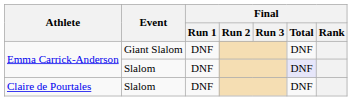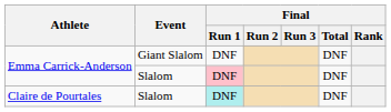Emma Carrick-Anderson / Slalom | Final / Run 1: no background -> pink background
Emma Carrick-Anderson / Slalom | Final / Total: lavender background -> no background
Claire de Pourtales | Final / Run 1: no background -> paleturquoise background
